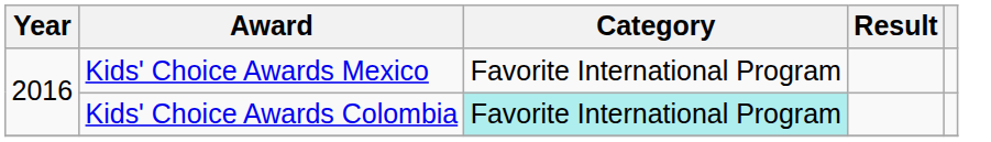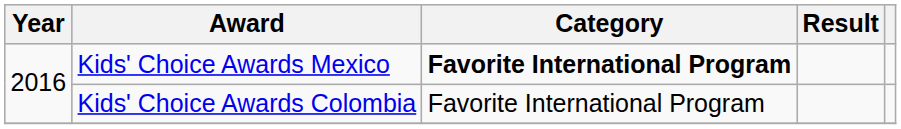Kids' Choice Awards Mexico | Category: normal -> bold
Kids' Choice Awards Colombia | Category: paleturquoise background -> no background
